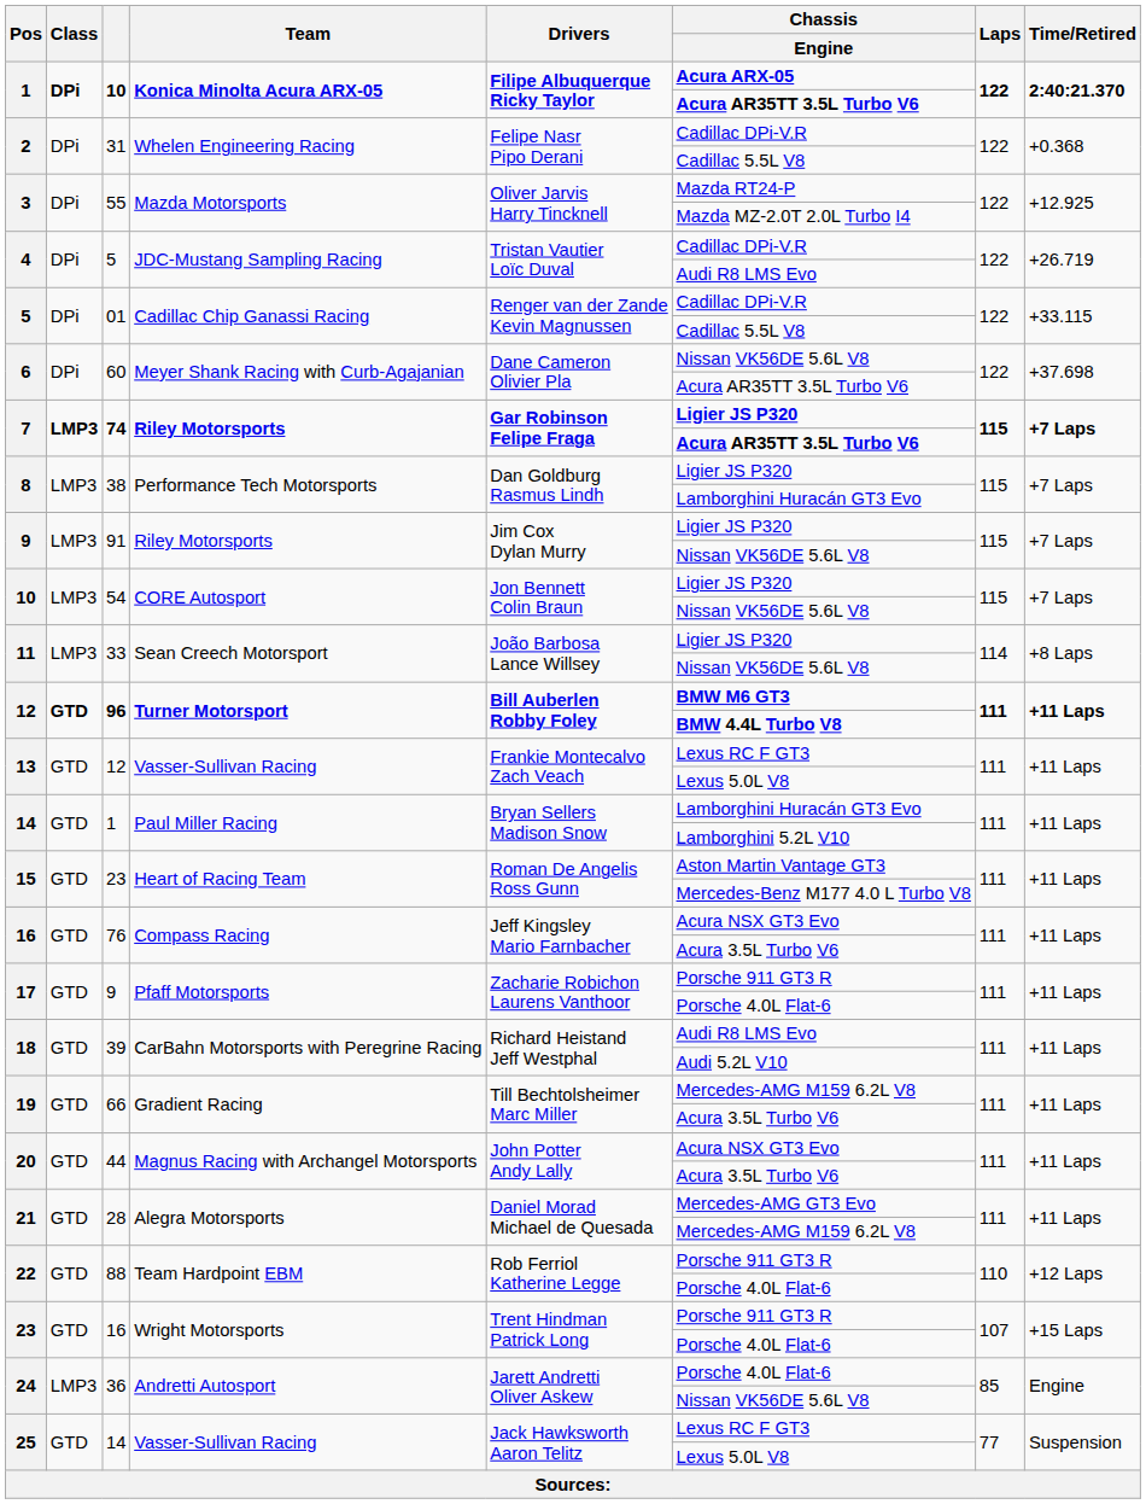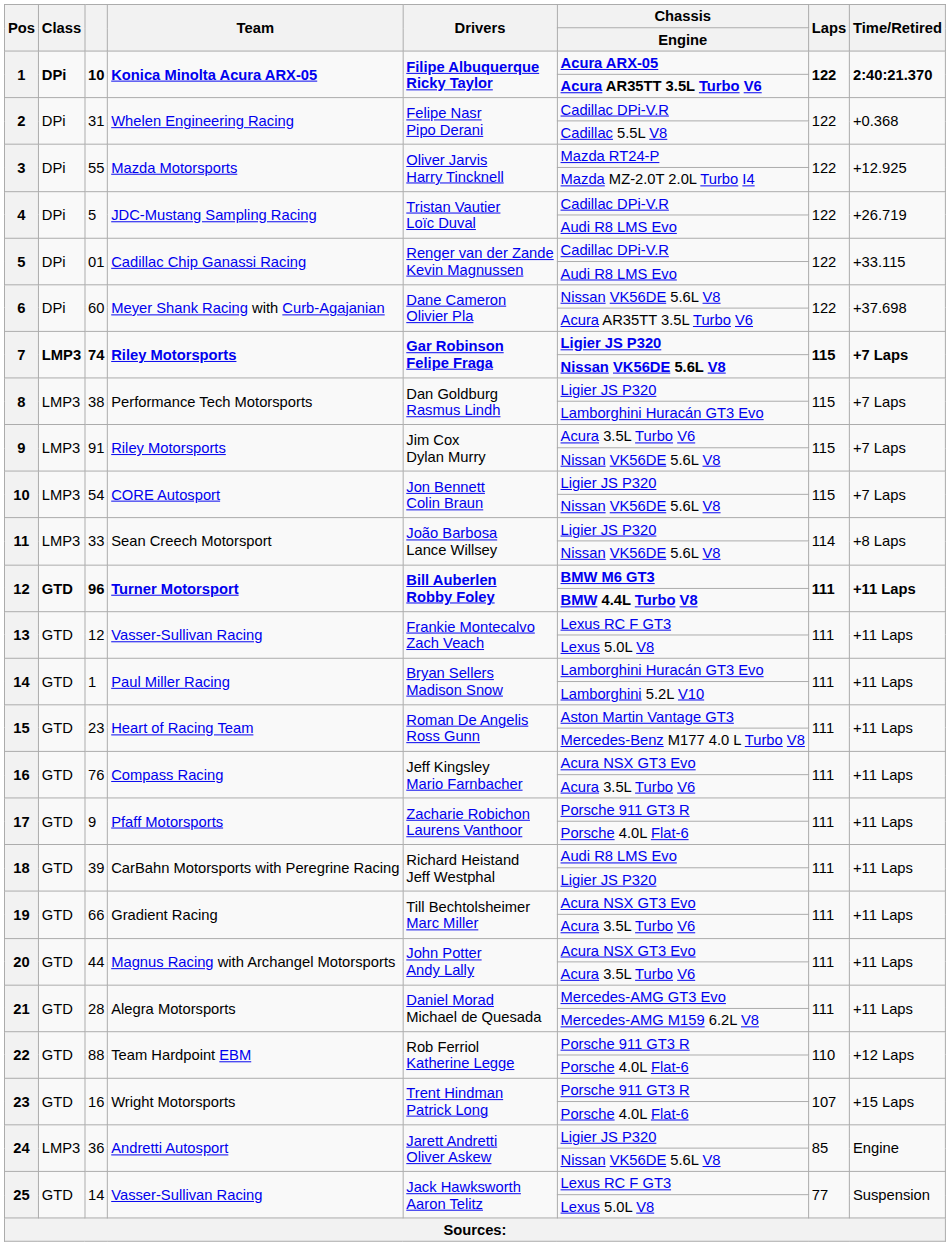row 12 | Chassis / Engine: Cadillac 5.5L V8 -> Audi R8 LMS Evo
row 16 | Chassis / Engine: Acura AR35TT 3.5L Turbo V6 -> Nissan VK56DE 5.6L V8
row 19 | Chassis / Engine: Ligier JS P320 -> Acura 3.5L Turbo V6
row 38 | Chassis / Engine: Audi 5.2L V10 -> Ligier JS P320
row 39 | Chassis / Engine: Mercedes-AMG M159 6.2L V8 -> Acura NSX GT3 Evo
row 49 | Chassis / Engine: Porsche 4.0L Flat-6 -> Ligier JS P320
